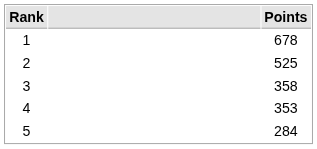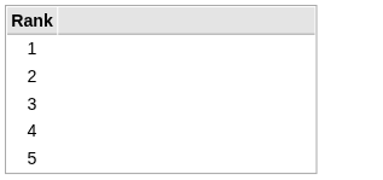- column: Points | 678 | 525 | 358 | 353 | 284
